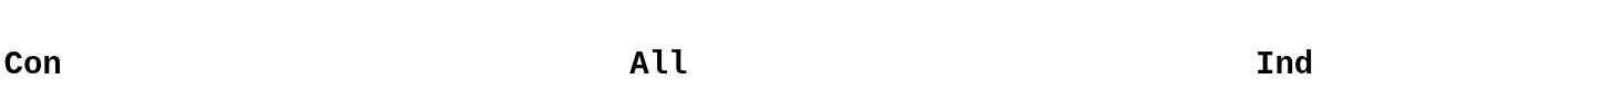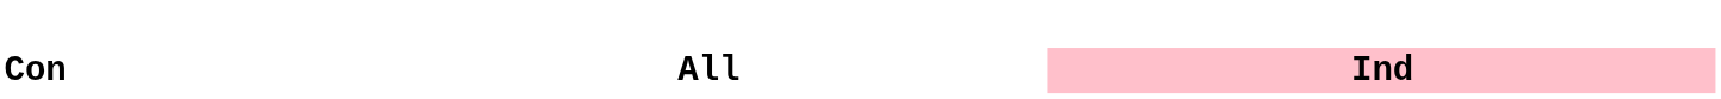row 2 | 4: no background -> pink background
